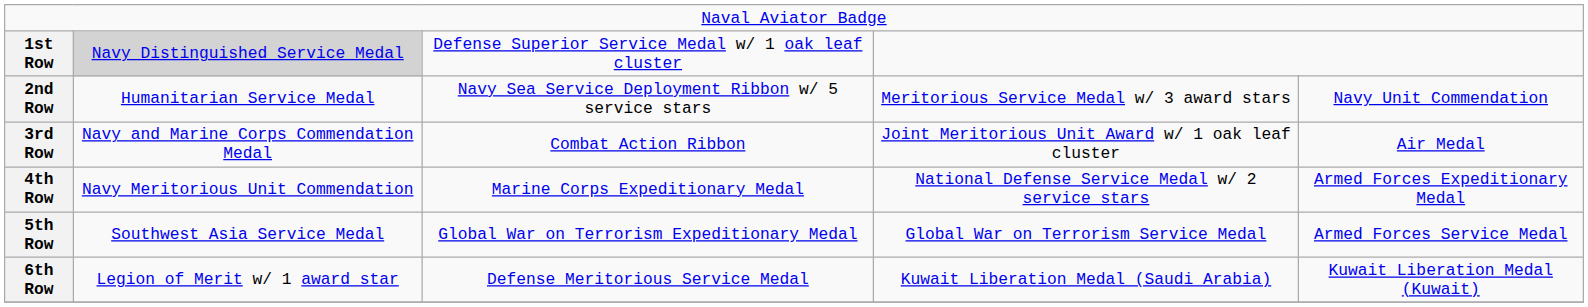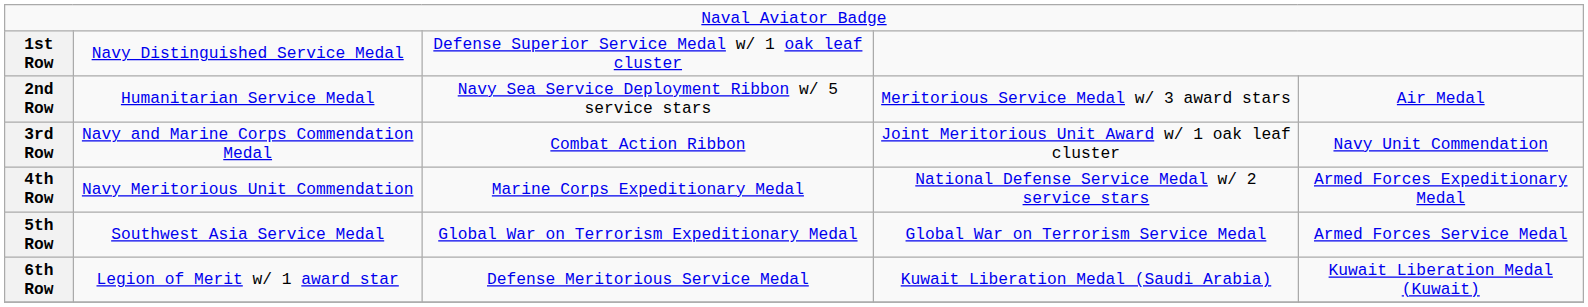1st Row | column 2: lightgrey background -> no background
2nd Row | column 5: Navy Unit Commendation -> Air Medal
3rd Row | column 5: Air Medal -> Navy Unit Commendation
